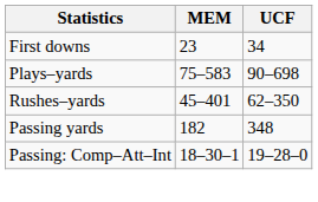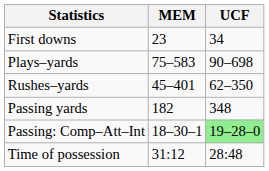Passing: Comp–Att–Int | UCF: no background -> lightgreen background
+ row: Time of possession | 31:12 | 28:48
